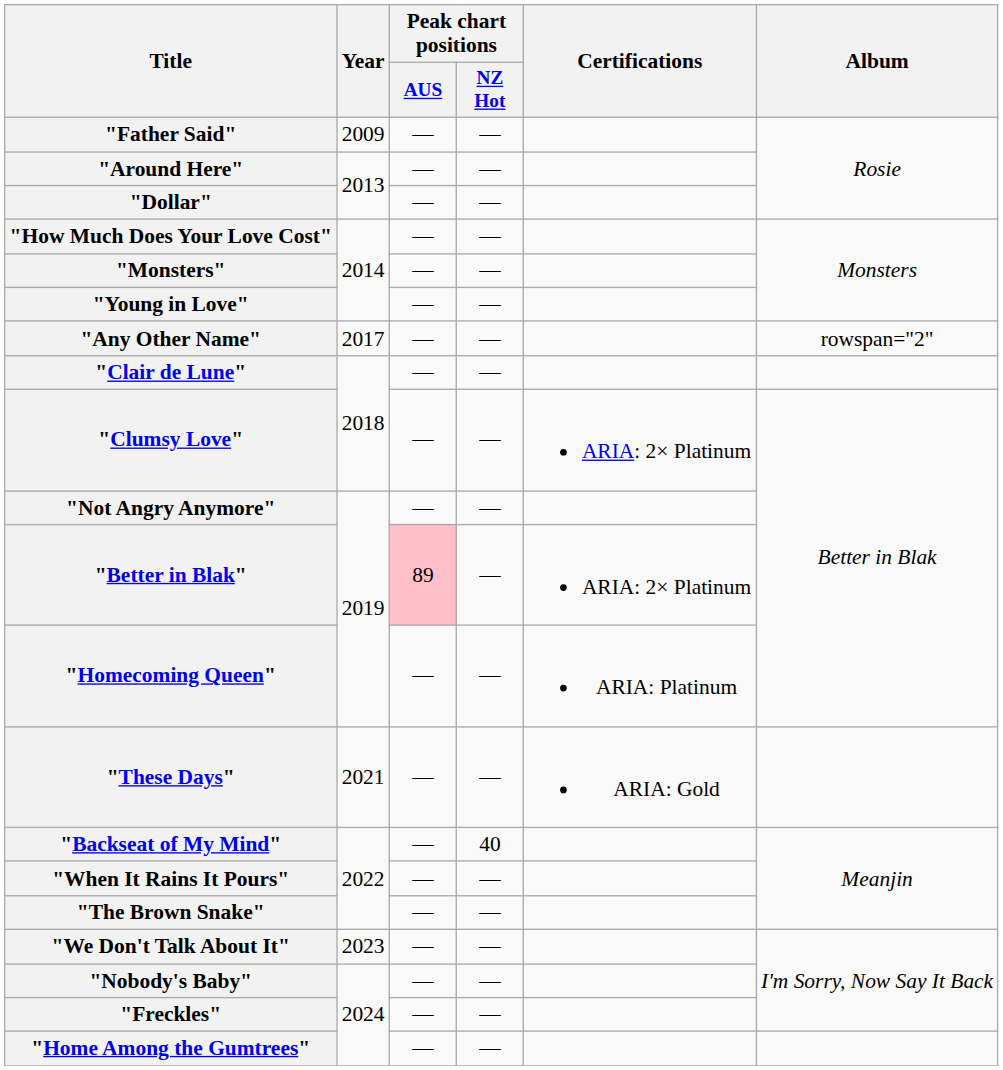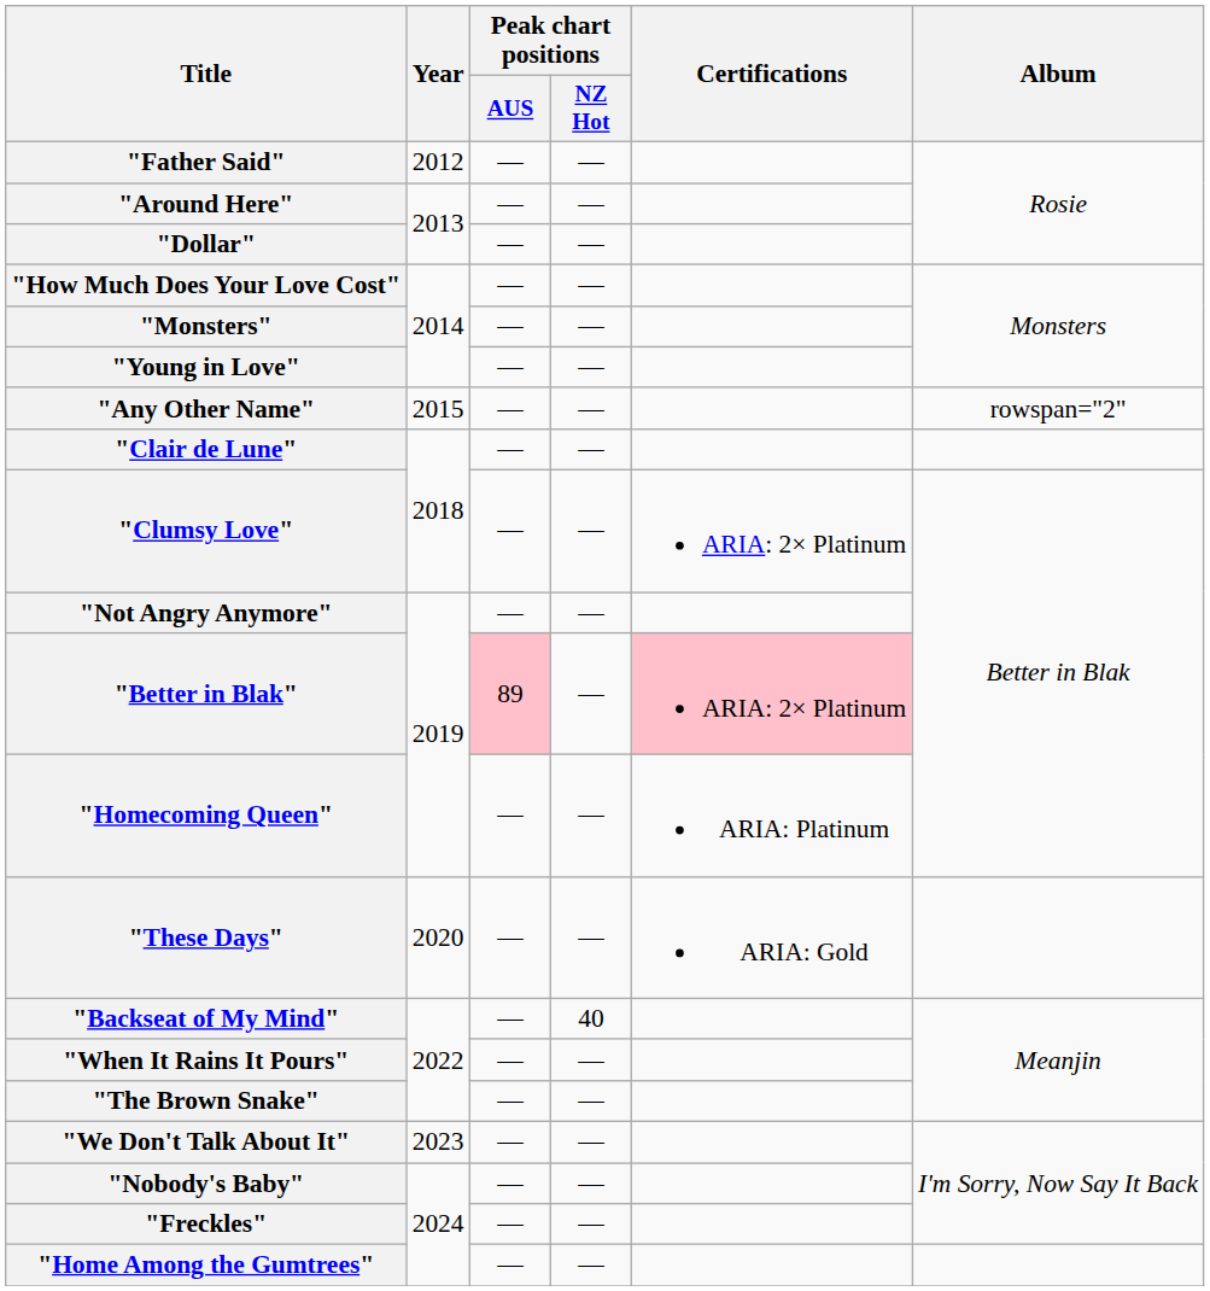"Father Said" | Year: 2009 -> 2012
"Any Other Name" | Year: 2017 -> 2015
"Better in Blak" | Certifications: no background -> pink background
"These Days" | Year: 2021 -> 2020
